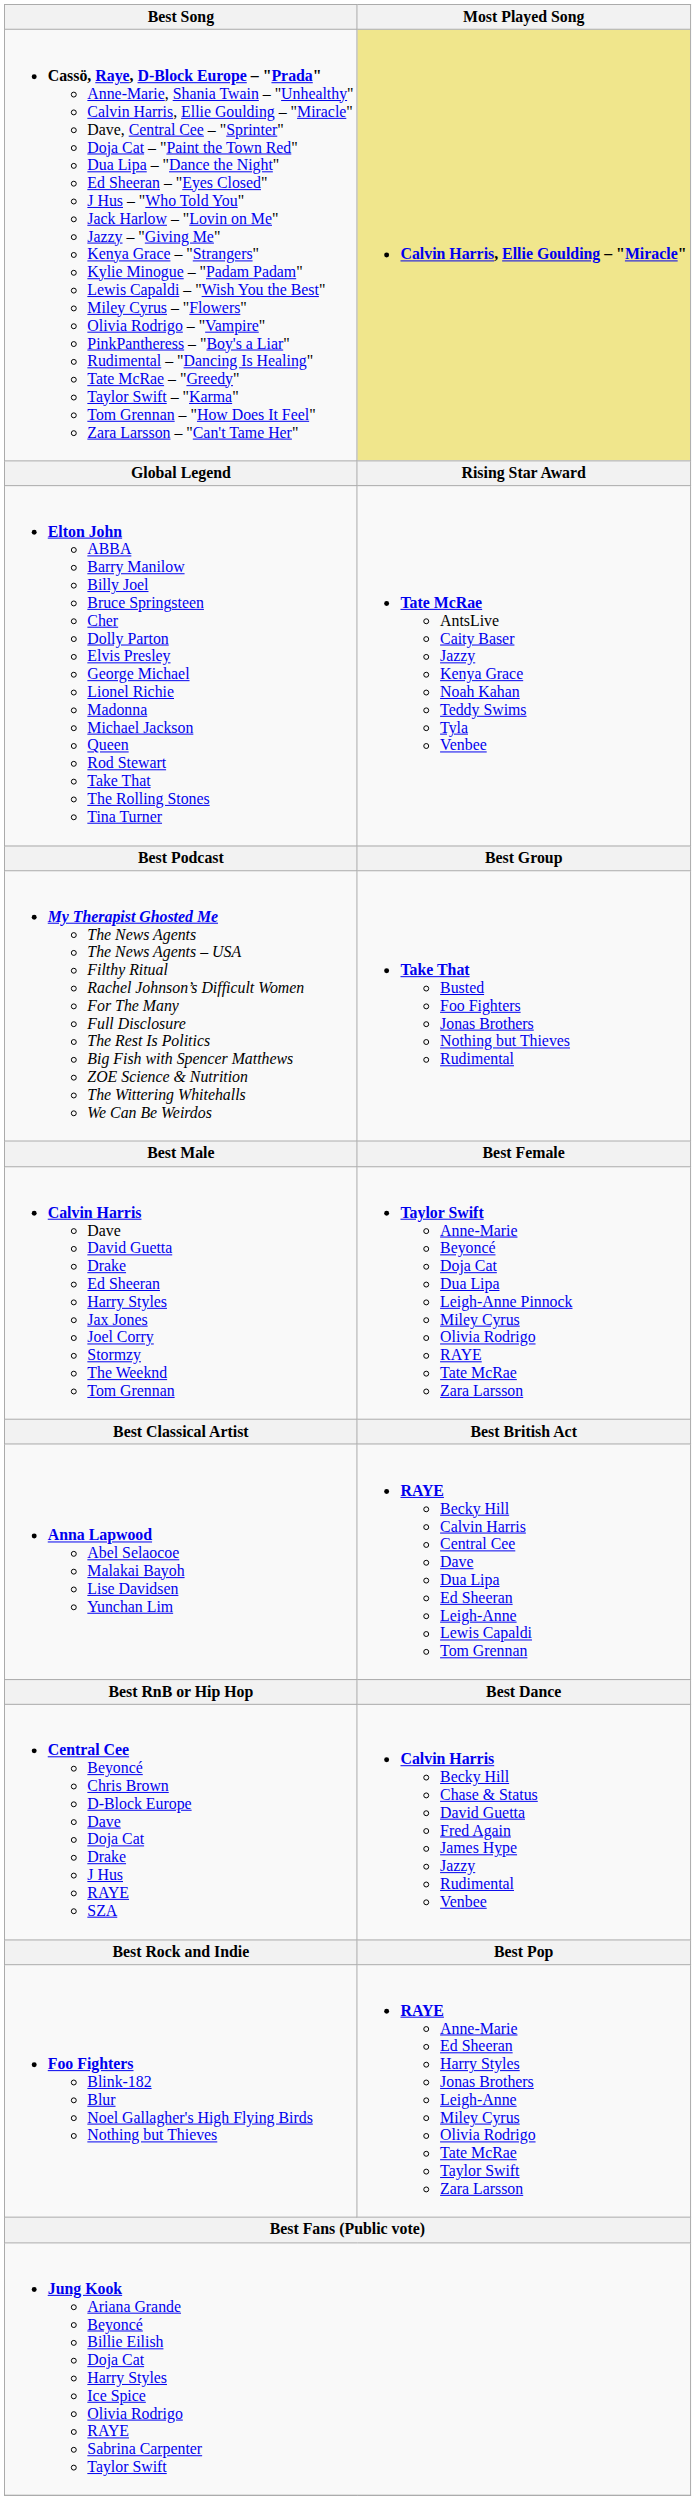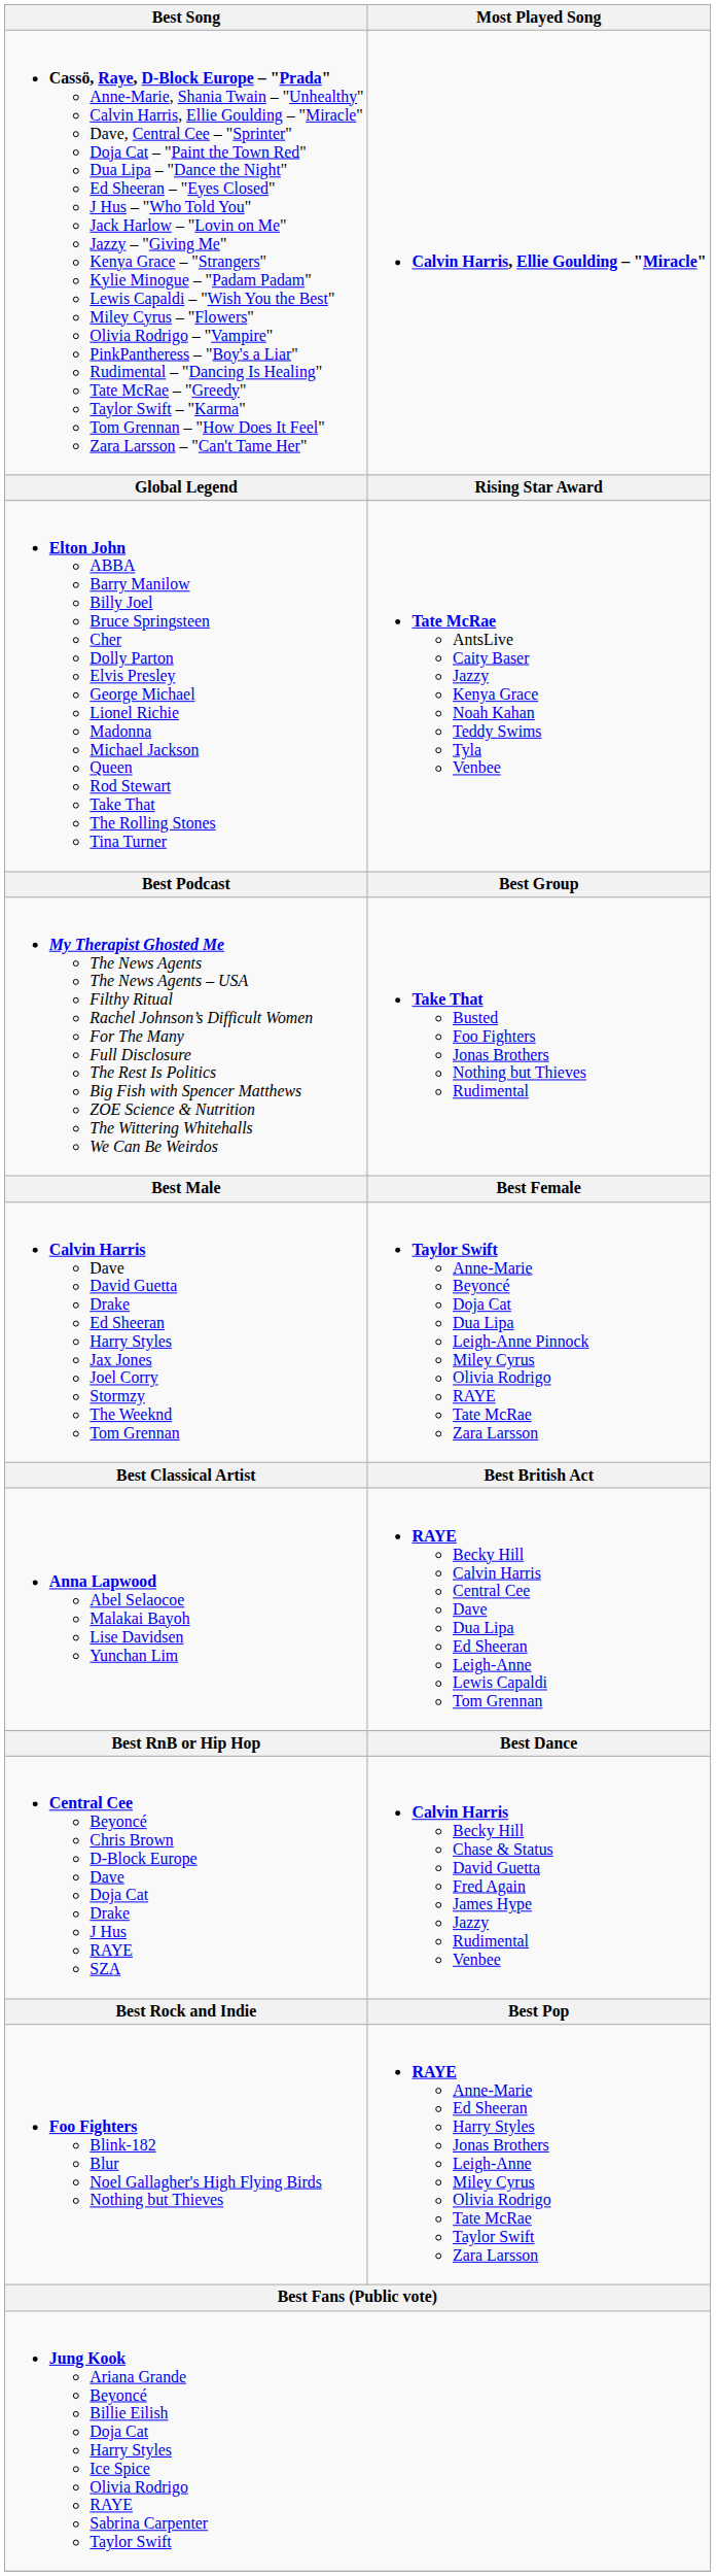row 2 | Most Played Song: khaki background -> no background
